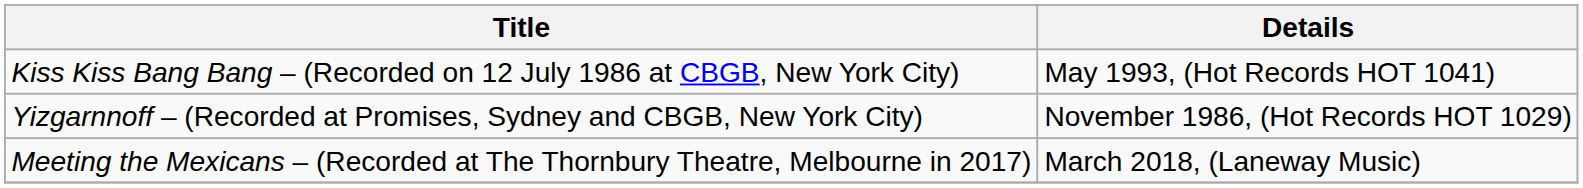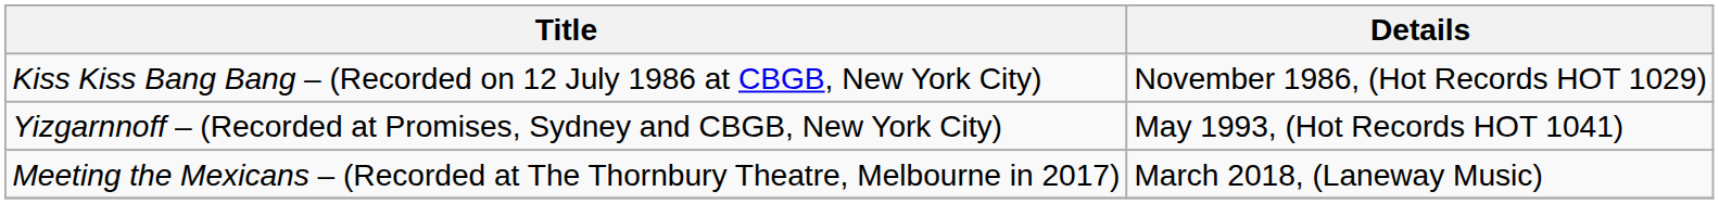row 2 | Details: May 1993, (Hot Records HOT 1041) -> November 1986, (Hot Records HOT 1029)
row 3 | Details: November 1986, (Hot Records HOT 1029) -> May 1993, (Hot Records HOT 1041)
